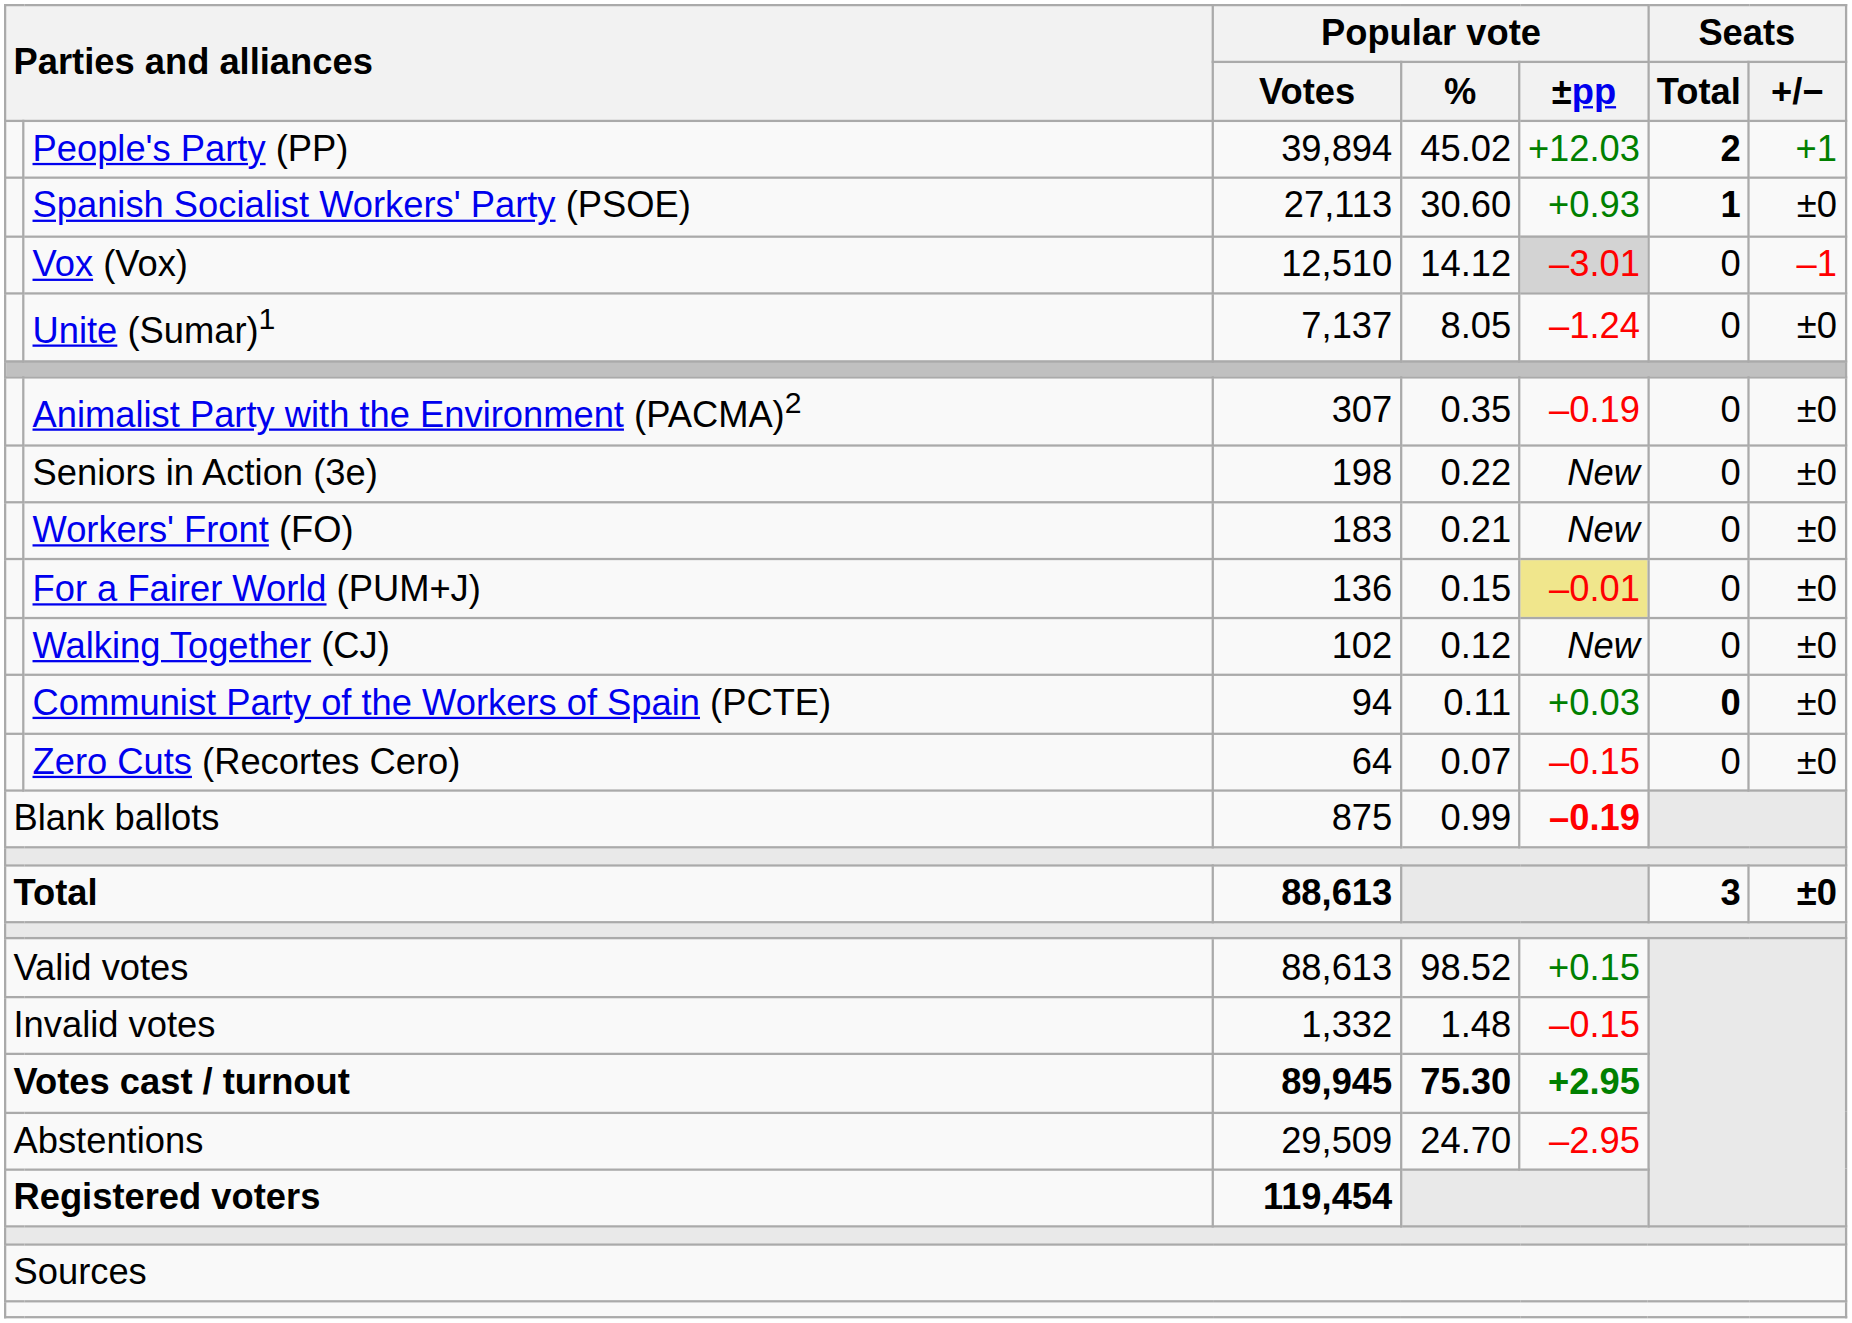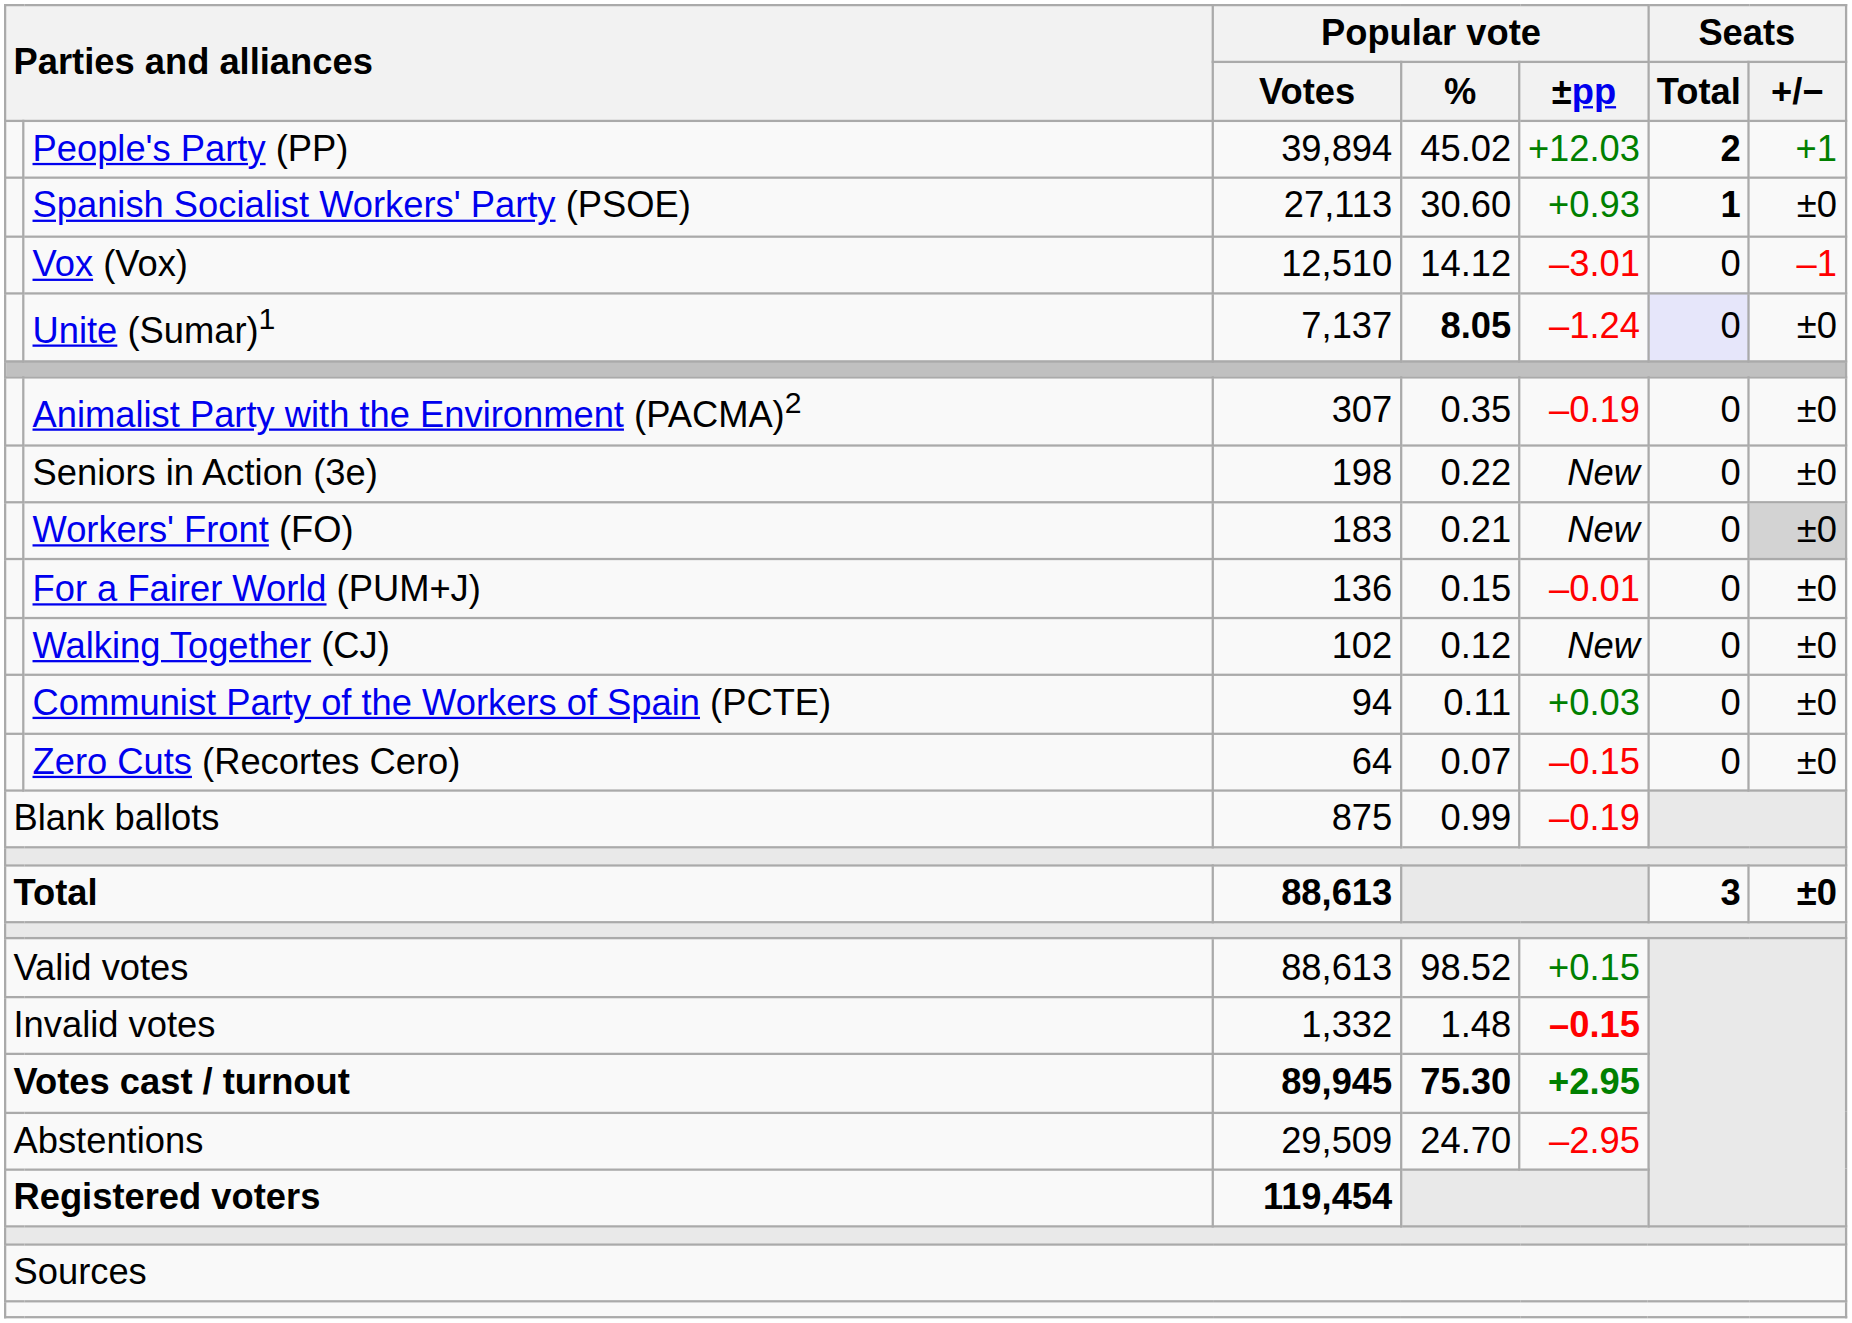Vox (Vox) | Popular vote / ±pp: lightgrey background -> no background
Unite (Sumar)1 | Popular vote / %: normal -> bold
Unite (Sumar)1 | Seats / Total: no background -> lavender background
Workers' Front (FO) | Seats / +/−: no background -> lightgrey background
For a Fairer World (PUM+J) | Popular vote / ±pp: khaki background -> no background
Communist Party of the Workers of Spain (PCTE) | Seats / Total: bold -> normal
Blank ballots | Popular vote / ±pp: bold -> normal
Invalid votes | Popular vote / ±pp: normal -> bold
